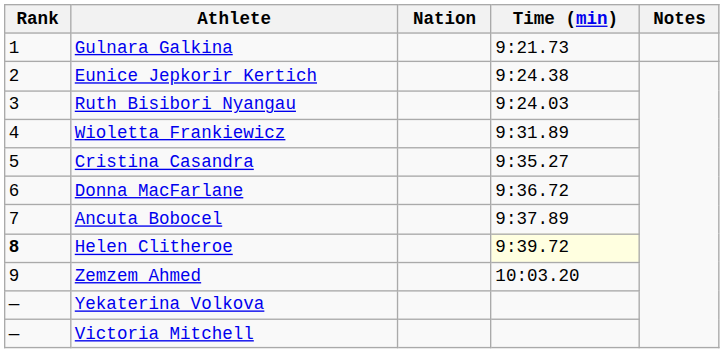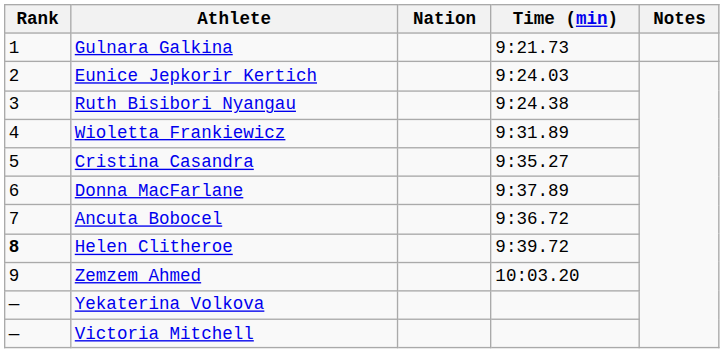Eunice Jepkorir Kertich | Time (min): 9:24.38 -> 9:24.03
Ruth Bisibori Nyangau | Time (min): 9:24.03 -> 9:24.38
Donna MacFarlane | Time (min): 9:36.72 -> 9:37.89
Ancuta Bobocel | Time (min): 9:37.89 -> 9:36.72
Helen Clitheroe | Time (min): lightyellow background -> no background
